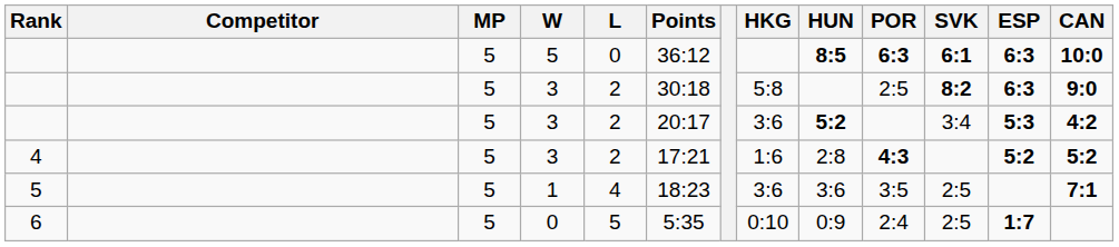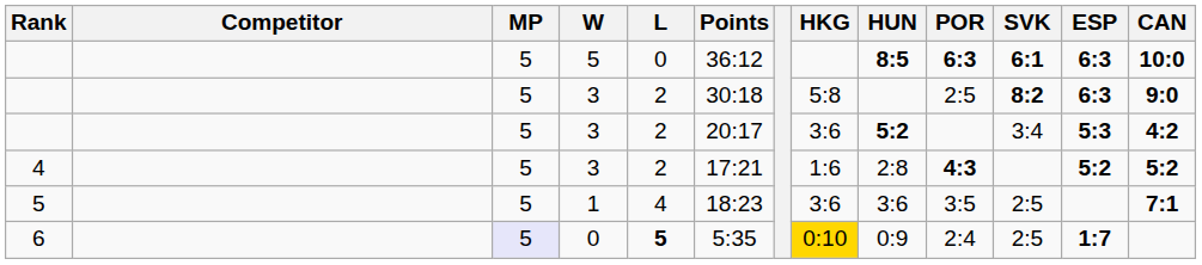6 | MP: no background -> lavender background
6 | L: normal -> bold
6 | HKG: no background -> gold background
